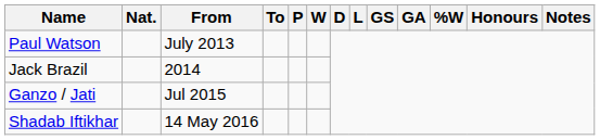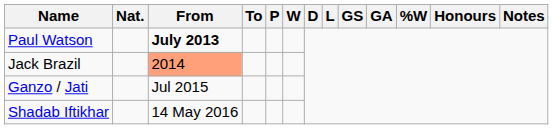Paul Watson | From: normal -> bold
Jack Brazil | From: no background -> lightsalmon background
